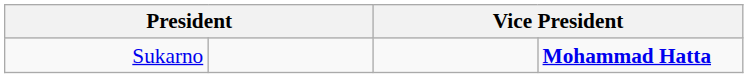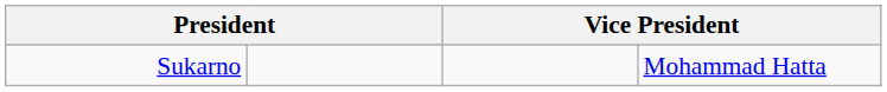Sukarno | column 4: bold -> normal
